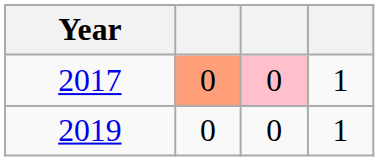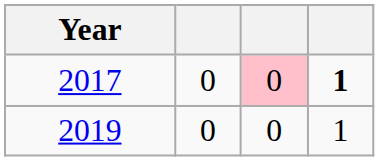2017 | column 2: lightsalmon background -> no background
2017 | column 4: normal -> bold
